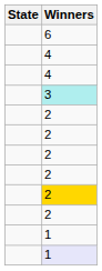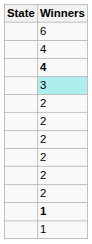row 4 | Winners: normal -> bold
row 10 | Winners: gold background -> no background
row 12 | Winners: normal -> bold
row 13 | Winners: lavender background -> no background
